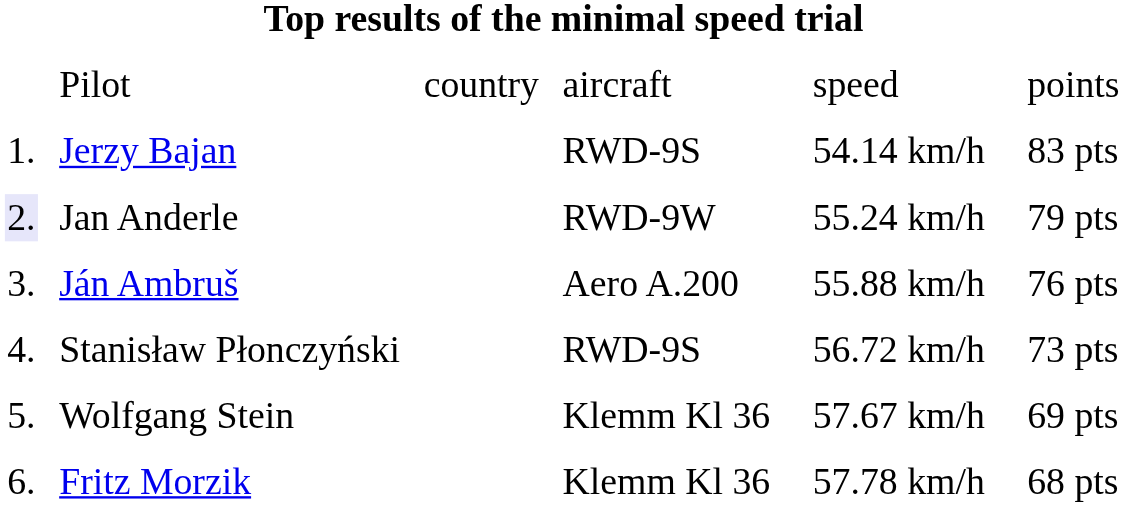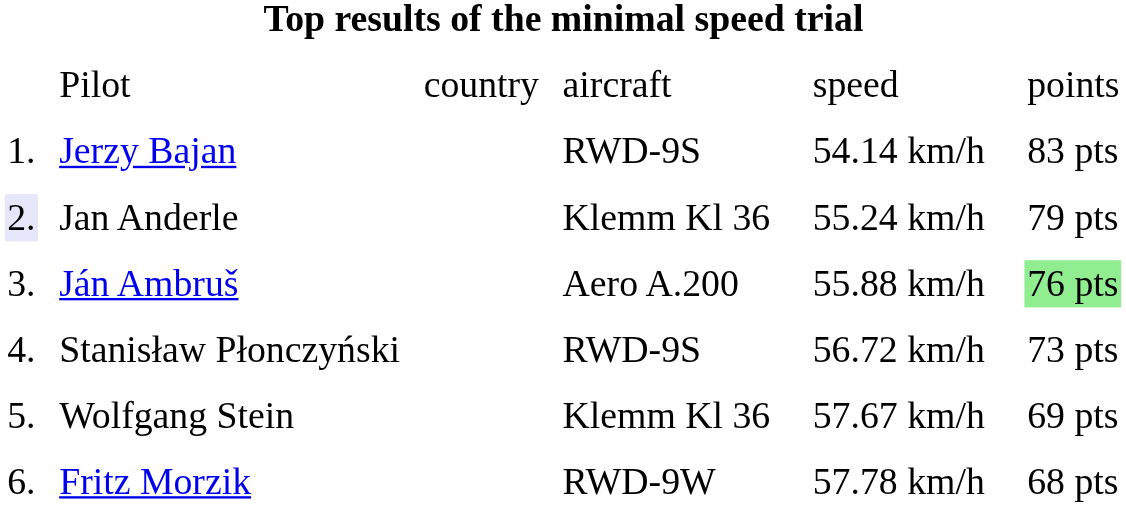Jan Anderle | column 4: RWD-9W -> Klemm Kl 36
Ján Ambruš | column 6: no background -> lightgreen background
Fritz Morzik | column 4: Klemm Kl 36 -> RWD-9W
